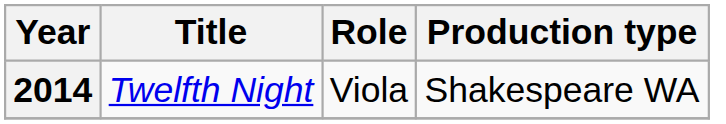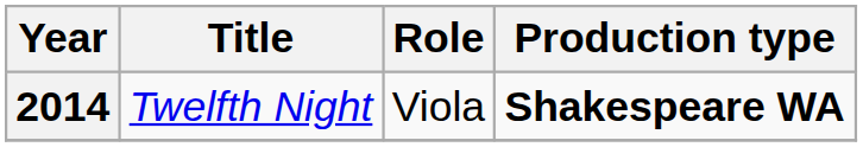2014 | Production type: normal -> bold
